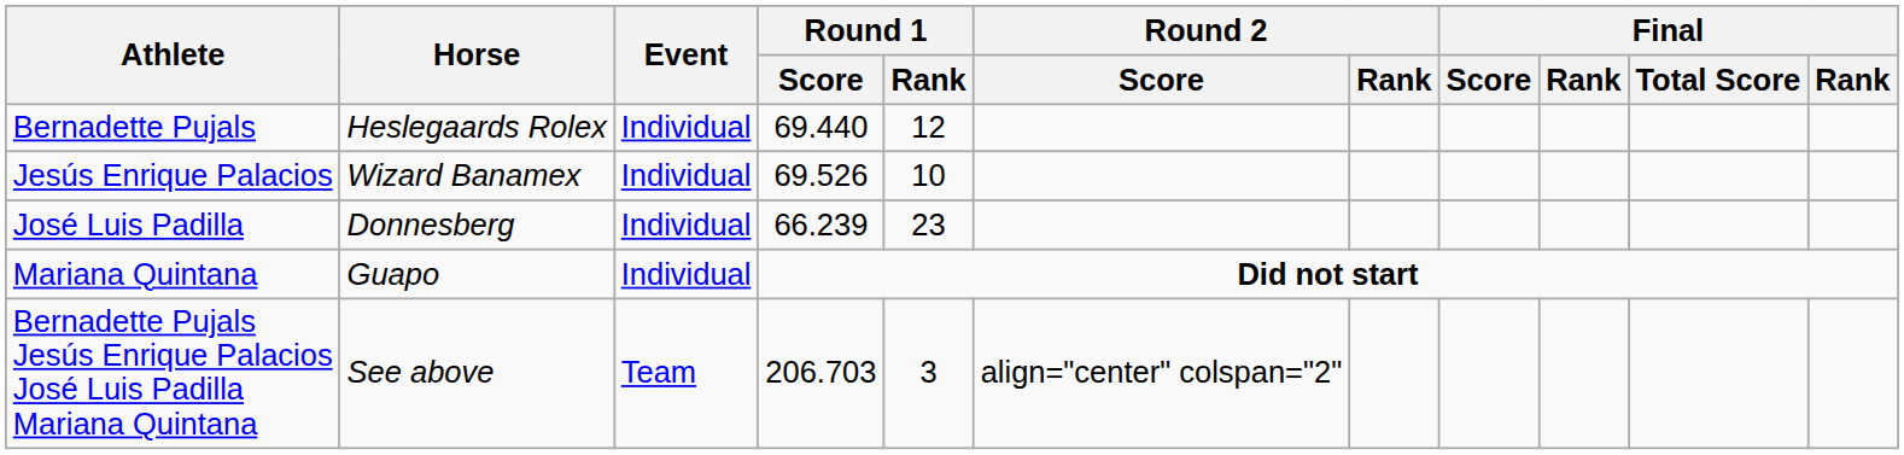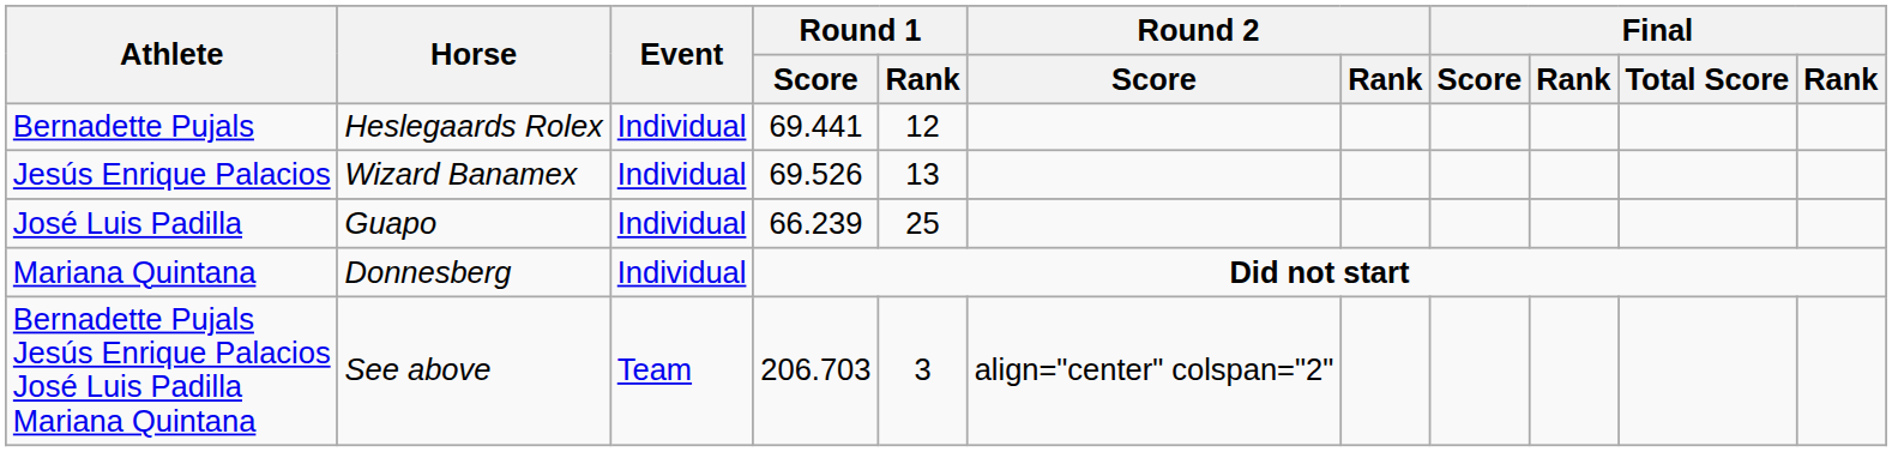Bernadette Pujals | Round 1 / Score: 69.440 -> 69.441
Jesús Enrique Palacios | Round 1 / Rank: 10 -> 13
José Luis Padilla | Horse: Donnesberg -> Guapo
José Luis Padilla | Round 1 / Rank: 23 -> 25
Mariana Quintana | Horse: Guapo -> Donnesberg
